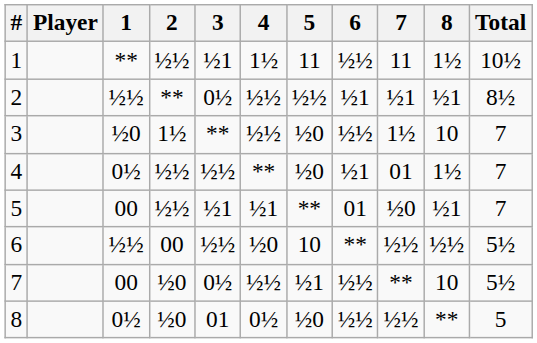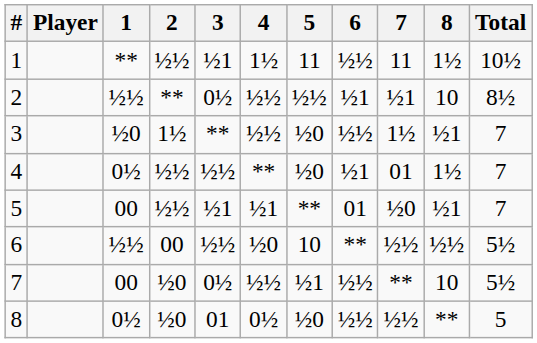row 3 | 8: ½1 -> 10
row 4 | 8: 10 -> ½1
